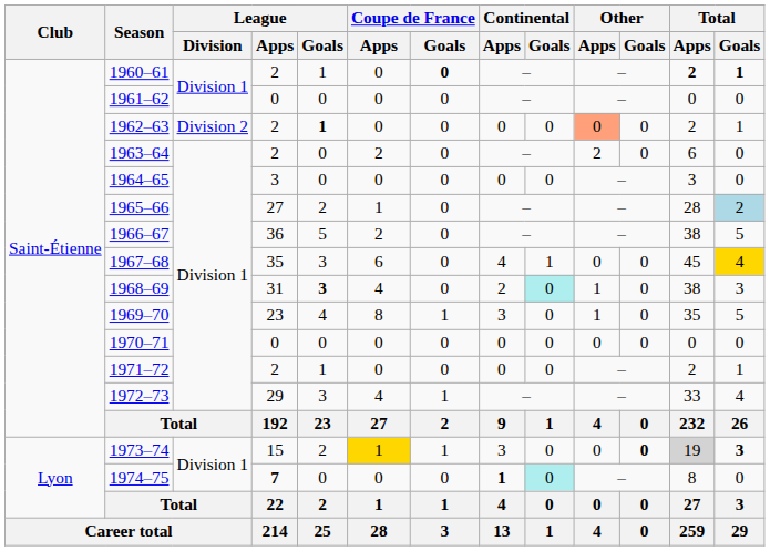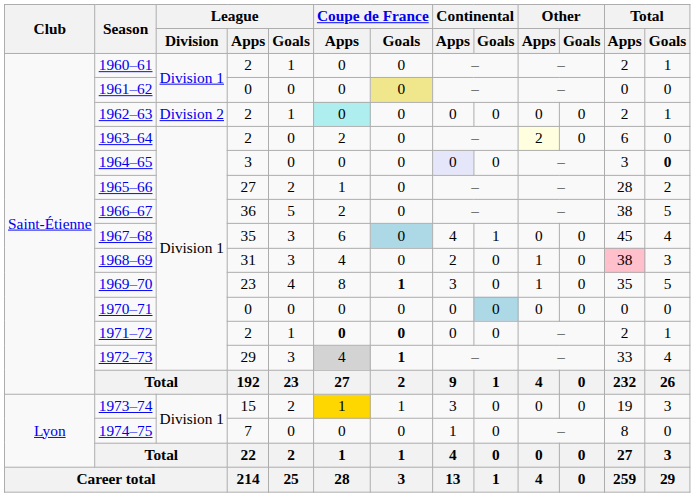1960–61 | Coupe de France / Goals: bold -> normal
1960–61 | Total / Apps: bold -> normal
1960–61 | Total / Goals: bold -> normal
1961–62 | Coupe de France / Goals: no background -> khaki background
1962–63 | League / Goals: bold -> normal
1962–63 | Coupe de France / Apps: no background -> paleturquoise background
1962–63 | Other / Apps: lightsalmon background -> no background
1963–64 | Other / Apps: no background -> lightyellow background
1964–65 | Continental / Apps: no background -> lavender background
1964–65 | Total / Goals: normal -> bold
1965–66 | Total / Goals: lightblue background -> no background
1967–68 | Coupe de France / Goals: no background -> lightblue background
1967–68 | Total / Goals: gold background -> no background
1968–69 | League / Goals: bold -> normal
1968–69 | Continental / Goals: paleturquoise background -> no background
1968–69 | Total / Apps: no background -> pink background
1969–70 | Coupe de France / Goals: normal -> bold
1970–71 | Continental / Goals: no background -> lightblue background
1971–72 | Coupe de France / Apps: normal -> bold
1971–72 | Coupe de France / Goals: normal -> bold
1972–73 | Coupe de France / Apps: no background -> lightgrey background
1972–73 | Coupe de France / Goals: normal -> bold
1973–74 | Other / Goals: bold -> normal
1973–74 | Total / Apps: lightgrey background -> no background
1973–74 | Total / Goals: bold -> normal
1974–75 | League / Apps: bold -> normal
1974–75 | Continental / Apps: bold -> normal
1974–75 | Continental / Goals: paleturquoise background -> no background
